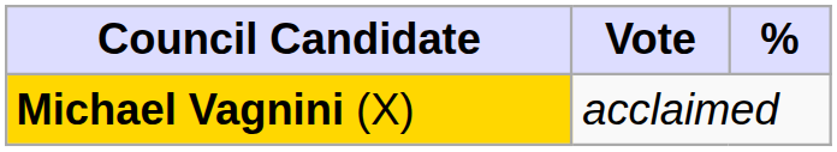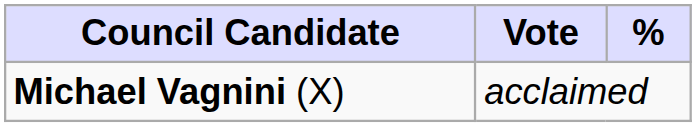Michael Vagnini (X) | Council Candidate: gold background -> no background
